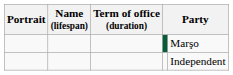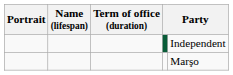row 2 | column 5: Marşo -> Independent
row 3 | column 5: Independent -> Marşo
